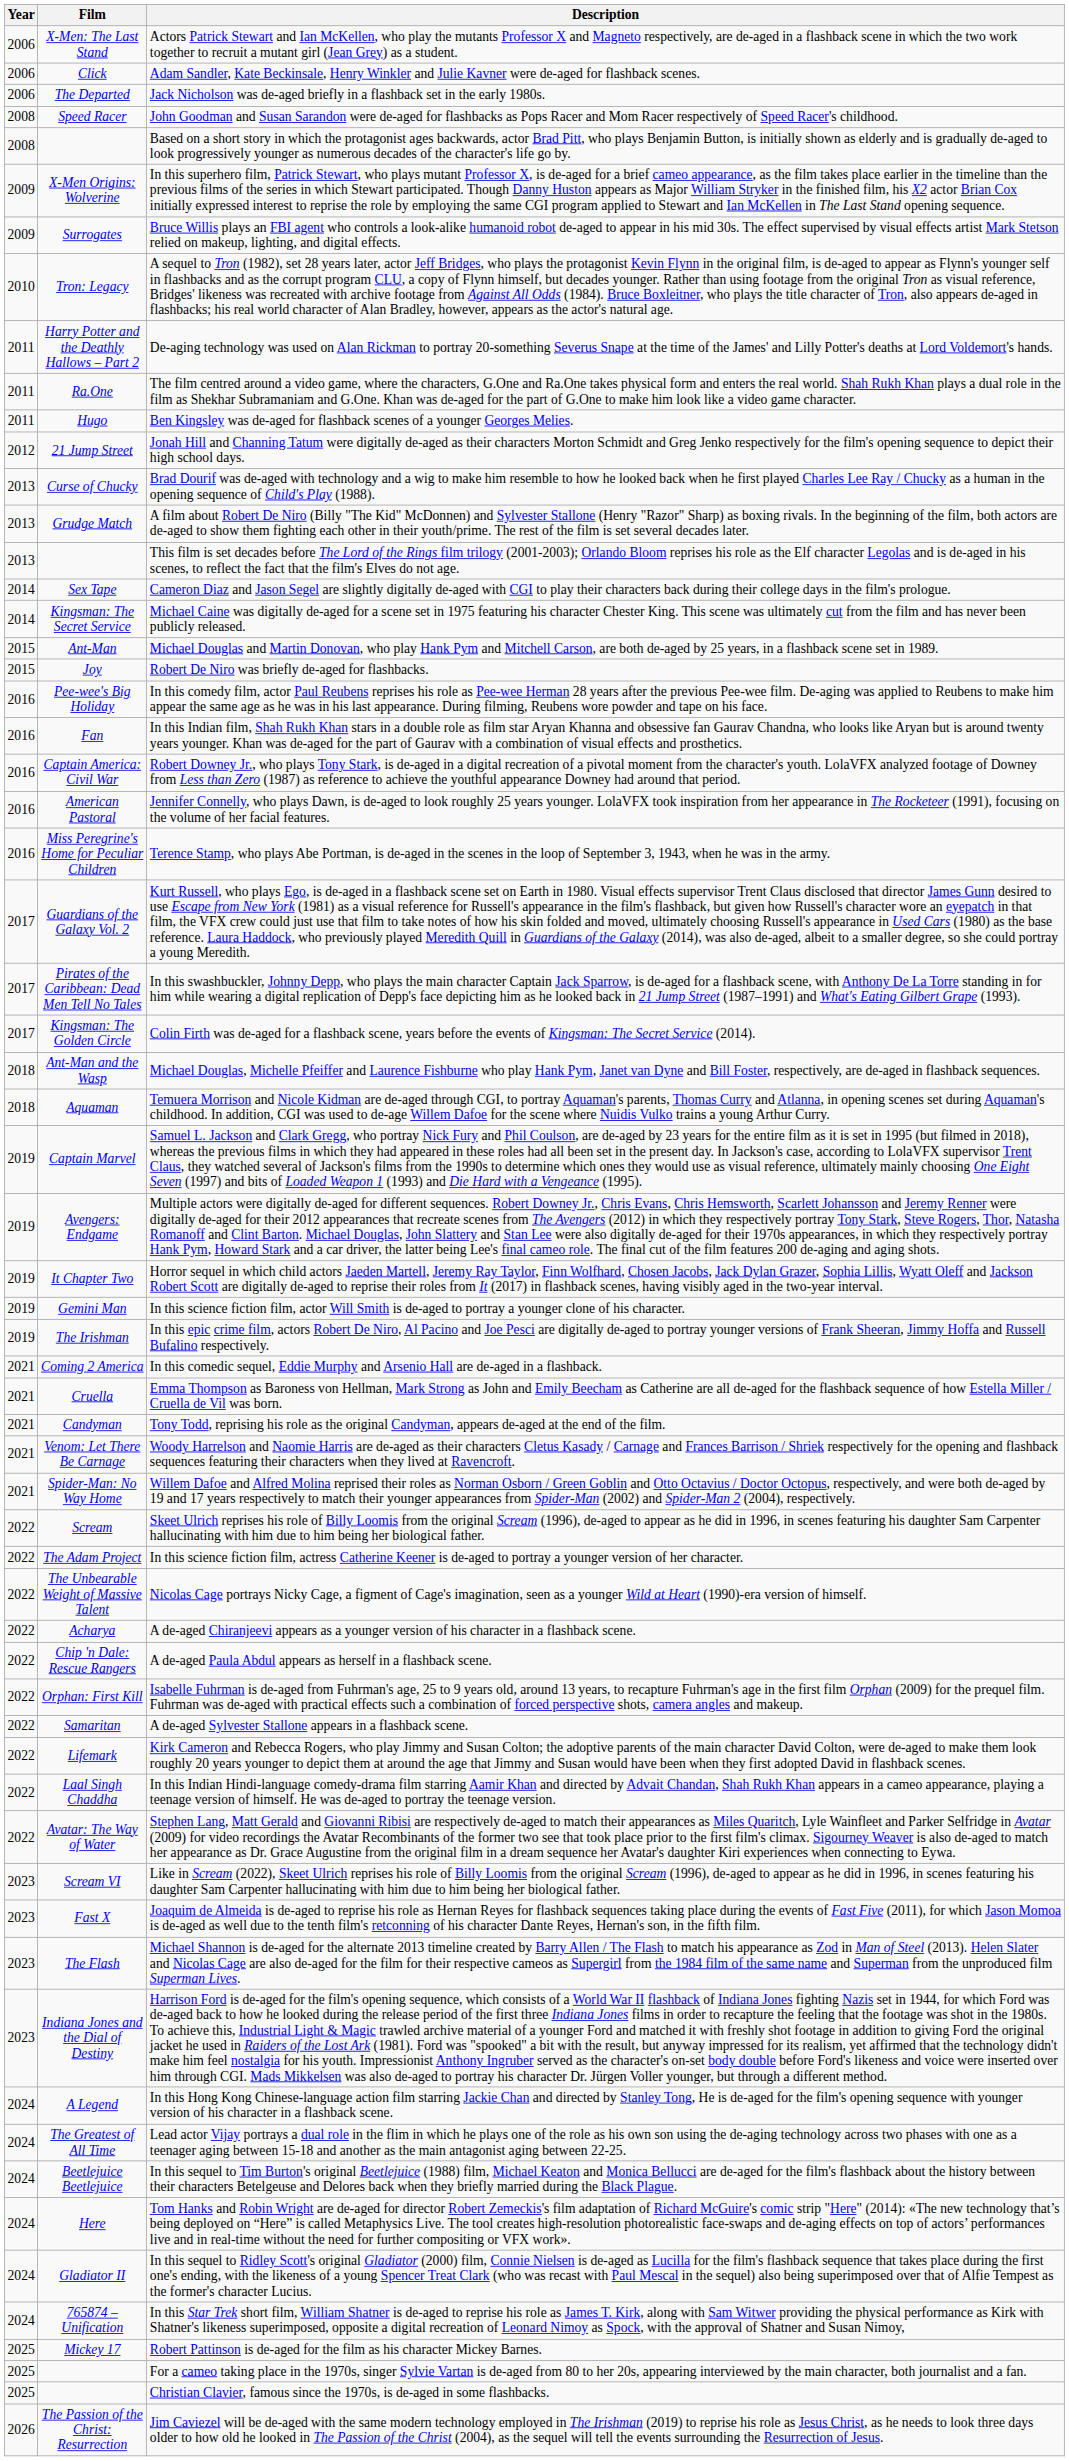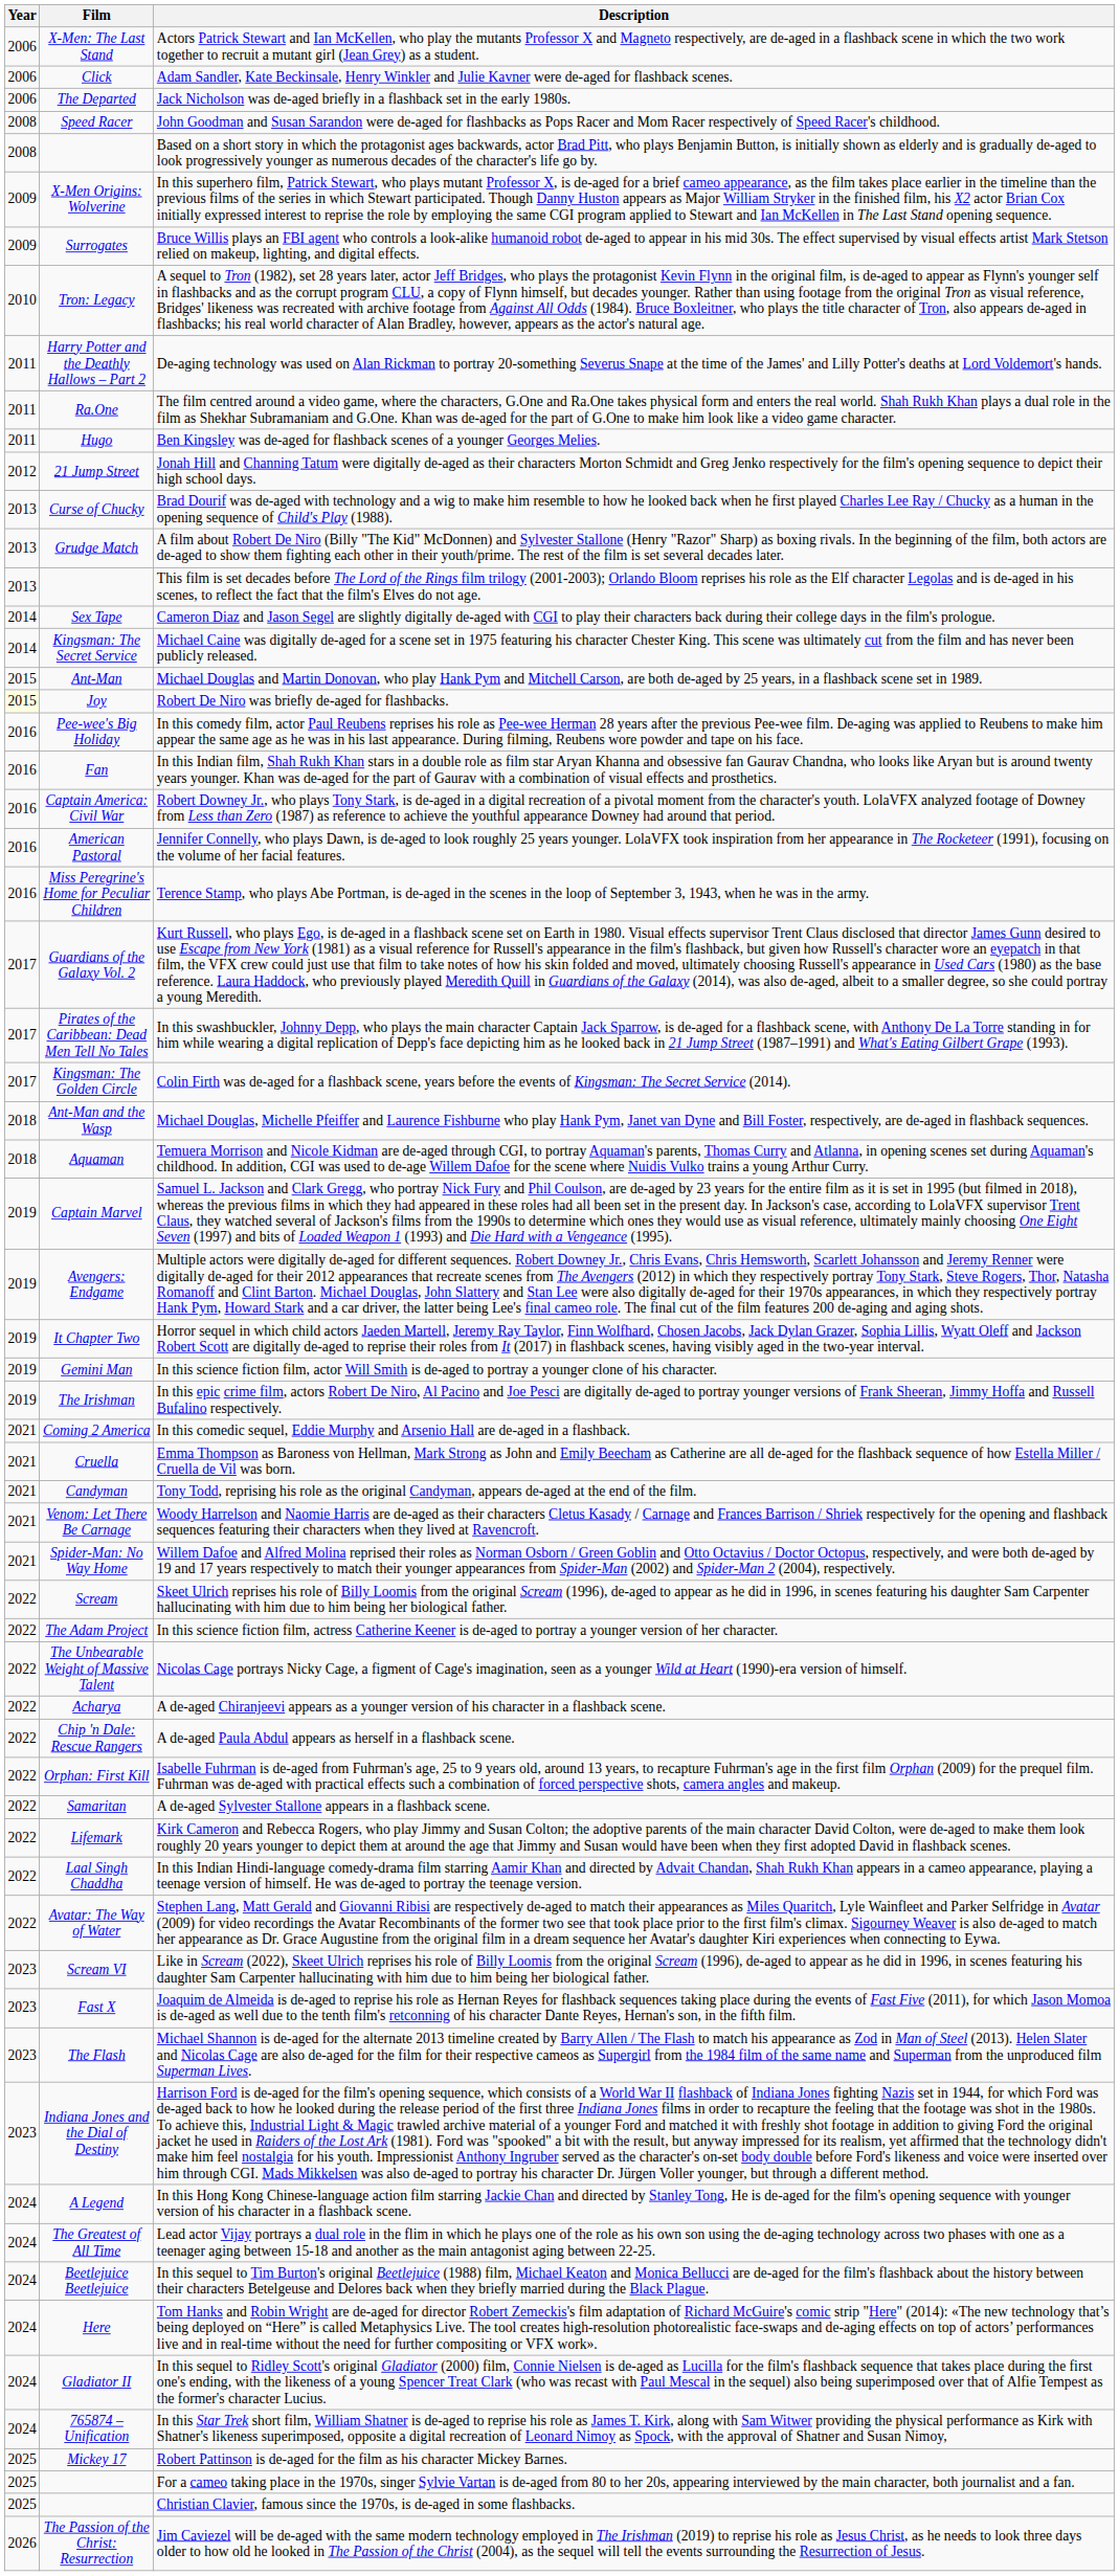Robert De Niro was briefly de-aged for flashbacks. | Year: no background -> lightyellow background
